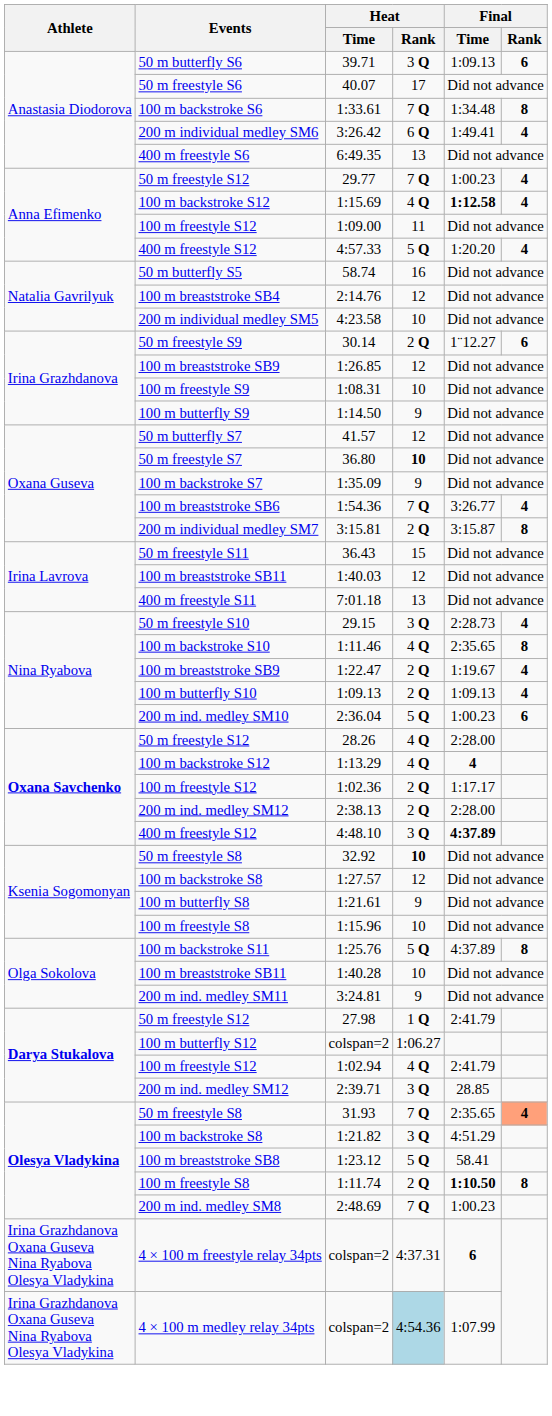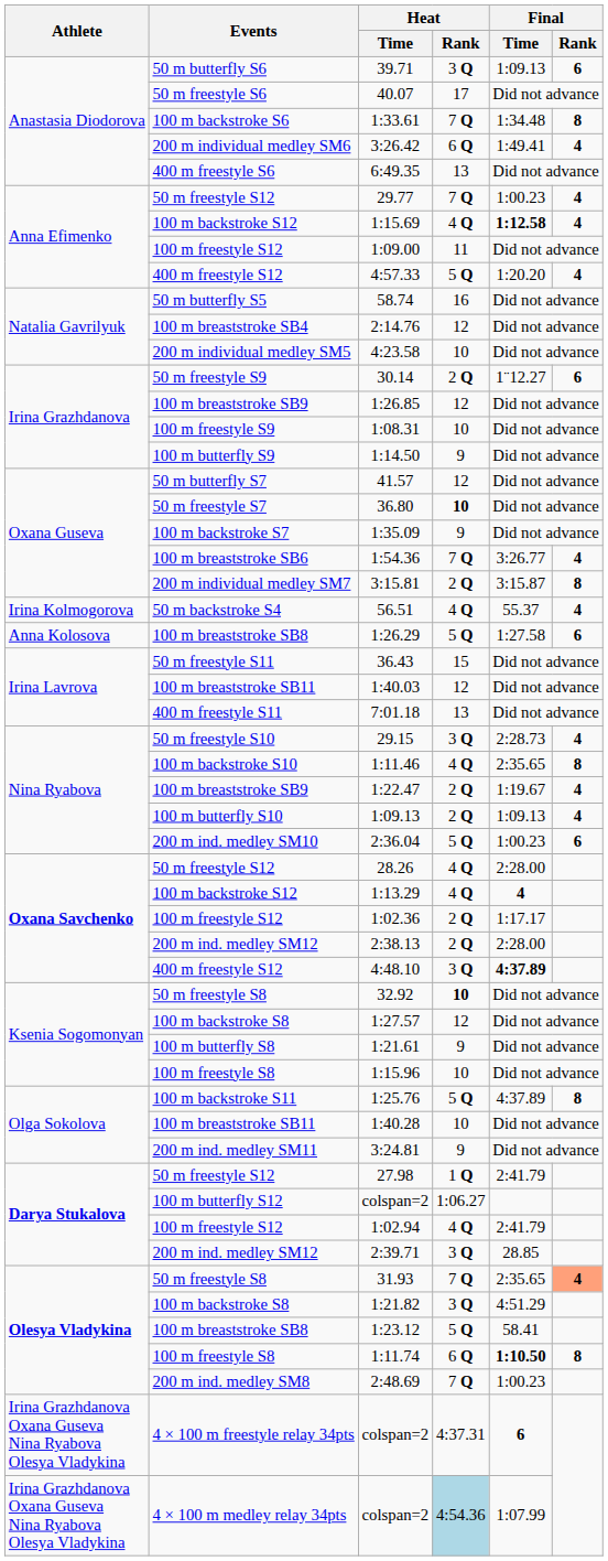+ row: Irina Kolmogorova | 50 m backstroke S4 | 56.51 | 4 Q | 55.37 | 4
+ row: Anna Kolosova | 100 m breaststroke SB8 | 1:26.29 | 5 Q | 1:27.58 | 6
1:11.74 | Heat / Rank: 2 Q -> 6 Q
